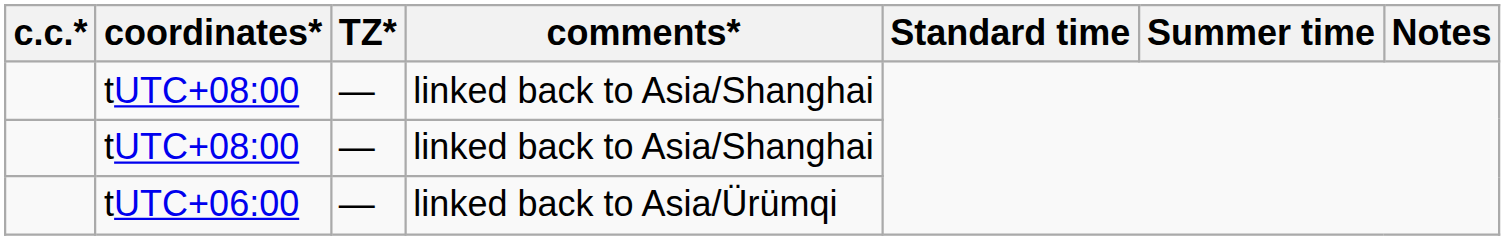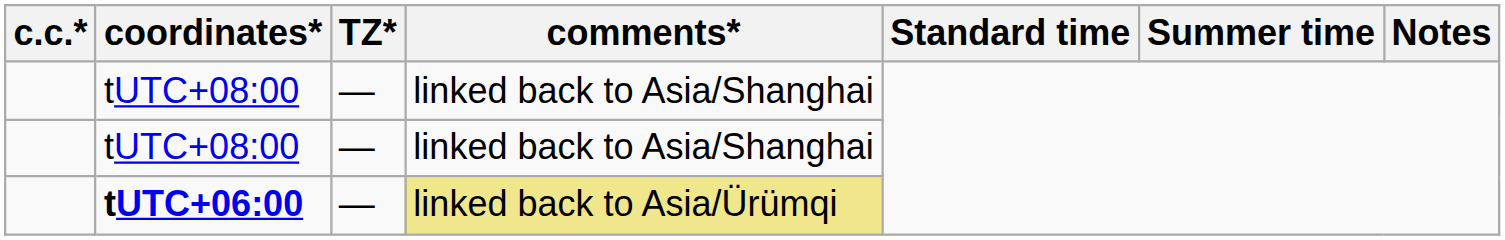tUTC+06:00 | coordinates*: normal -> bold
tUTC+06:00 | comments*: no background -> khaki background
